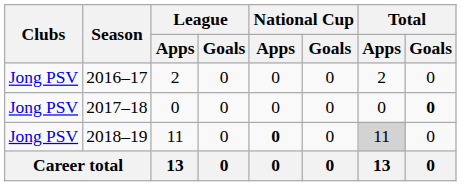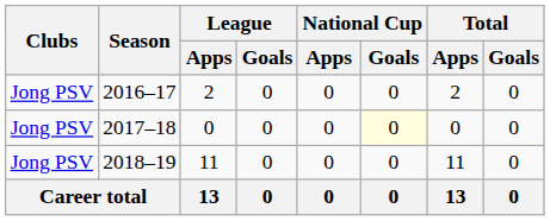2017–18 | National Cup / Goals: no background -> lightyellow background
2017–18 | Total / Goals: bold -> normal
2018–19 | National Cup / Apps: bold -> normal
2018–19 | Total / Apps: lightgrey background -> no background
